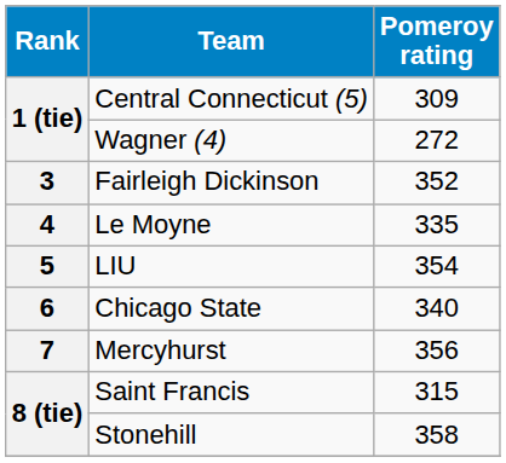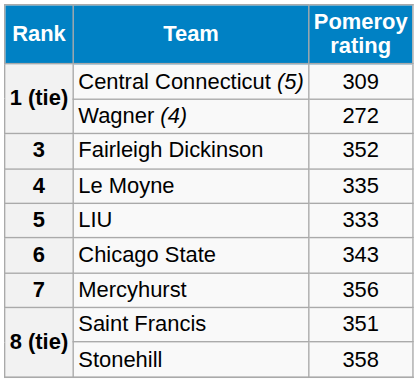LIU | Pomeroy rating: 354 -> 333
Chicago State | Pomeroy rating: 340 -> 343
Saint Francis | Pomeroy rating: 315 -> 351
